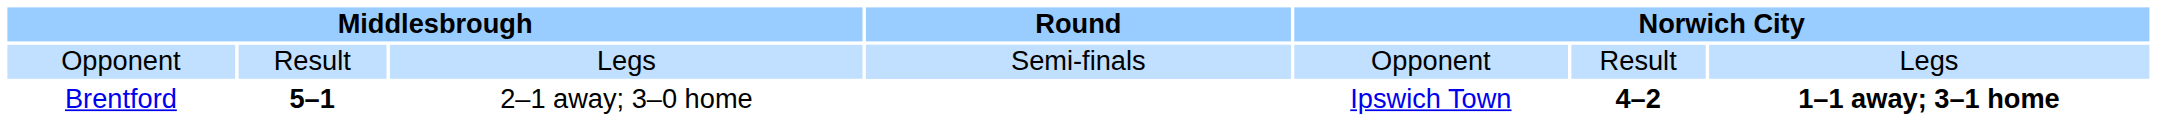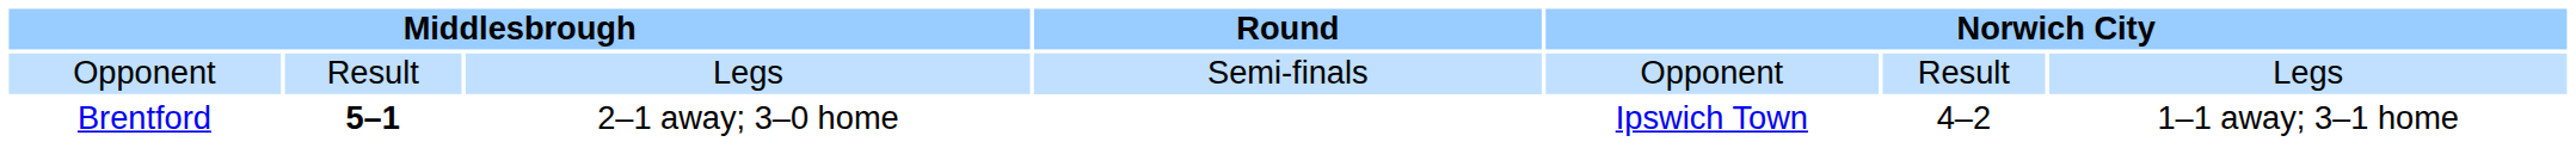Brentford | column 6: bold -> normal
Brentford | column 7: bold -> normal
